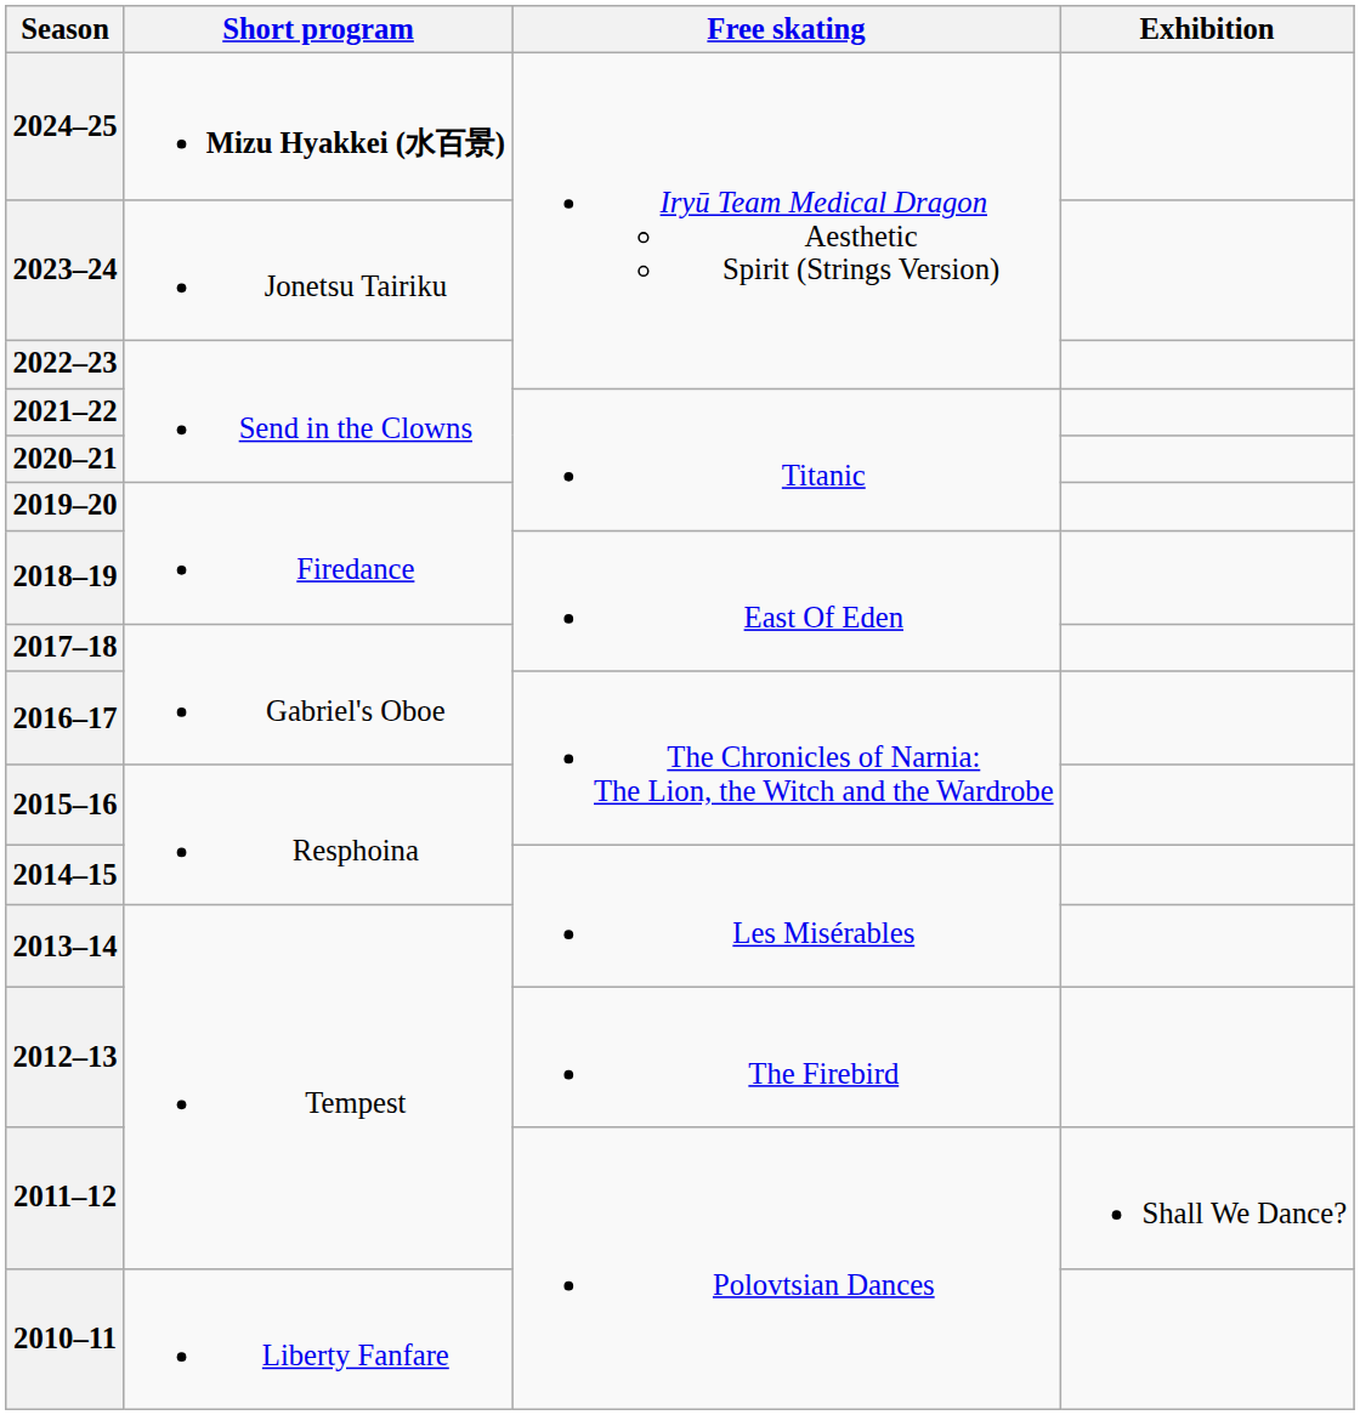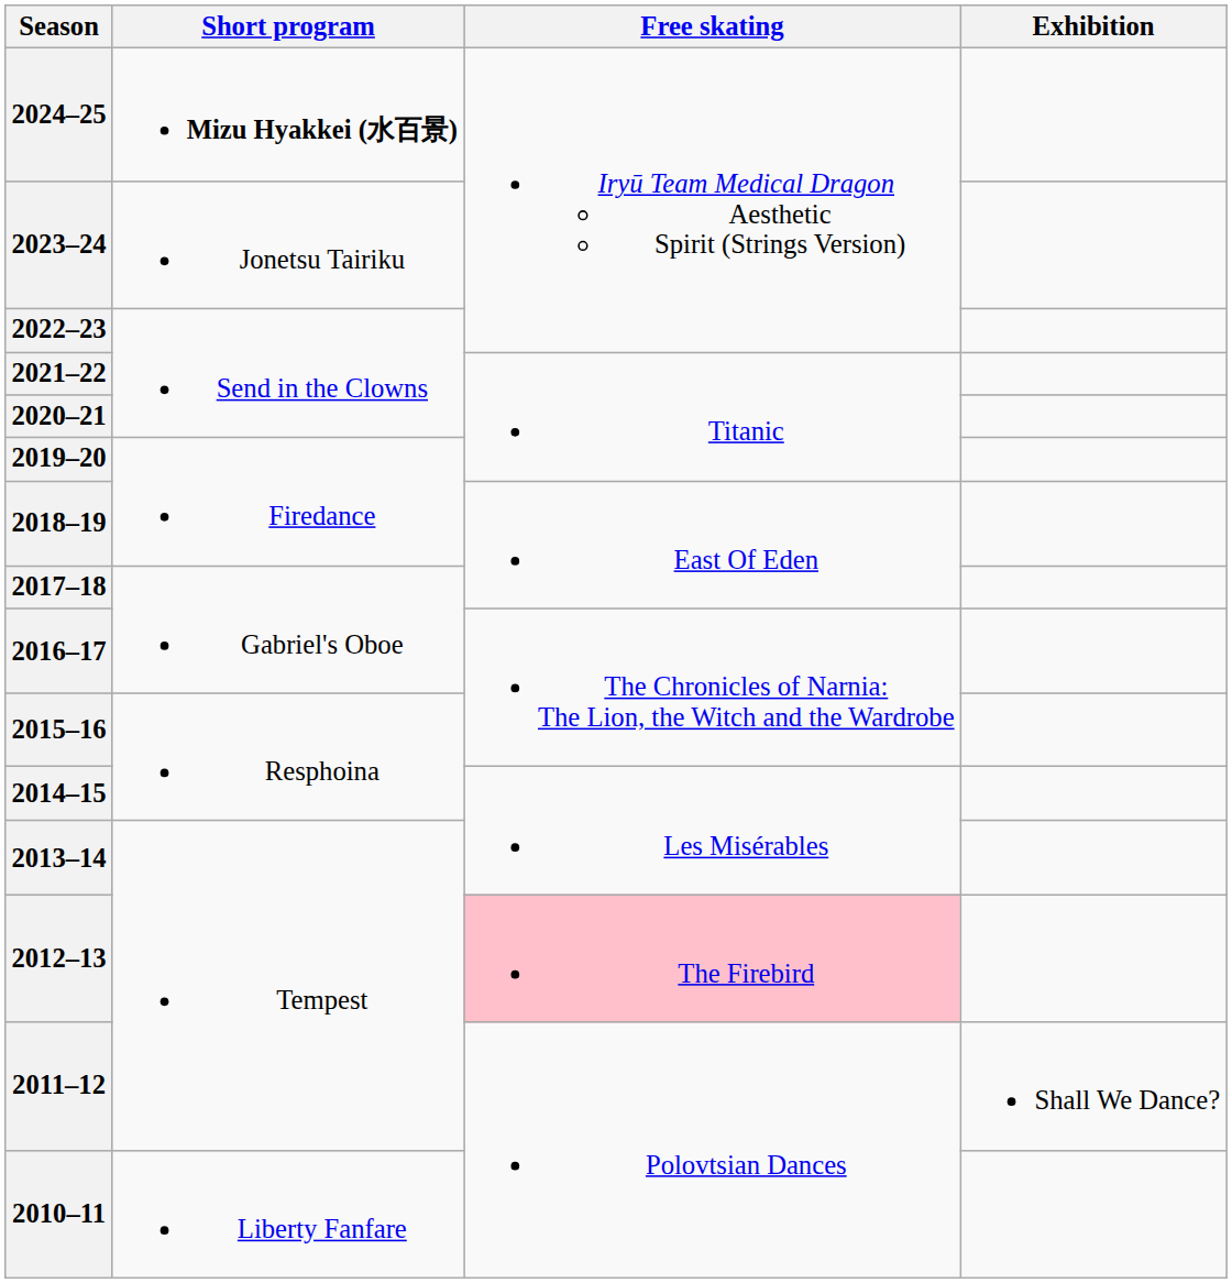2012–13 | Free skating: no background -> pink background
